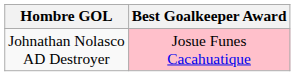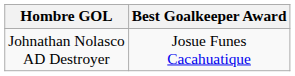Johnathan Nolasco AD Destroyer | Best Goalkeeper Award: pink background -> no background
